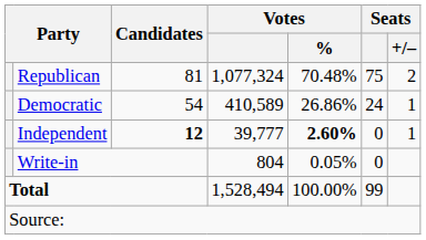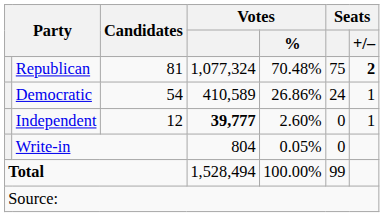Republican | Seats / +/–: normal -> bold
Independent | Candidates: bold -> normal
Independent | Votes: normal -> bold
Independent | Votes / %: bold -> normal
